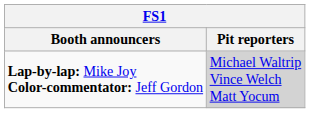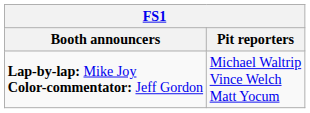Lap-by-lap: Mike Joy Color-commentator: Jeff Gordon | Pit reporters: lightgrey background -> no background
